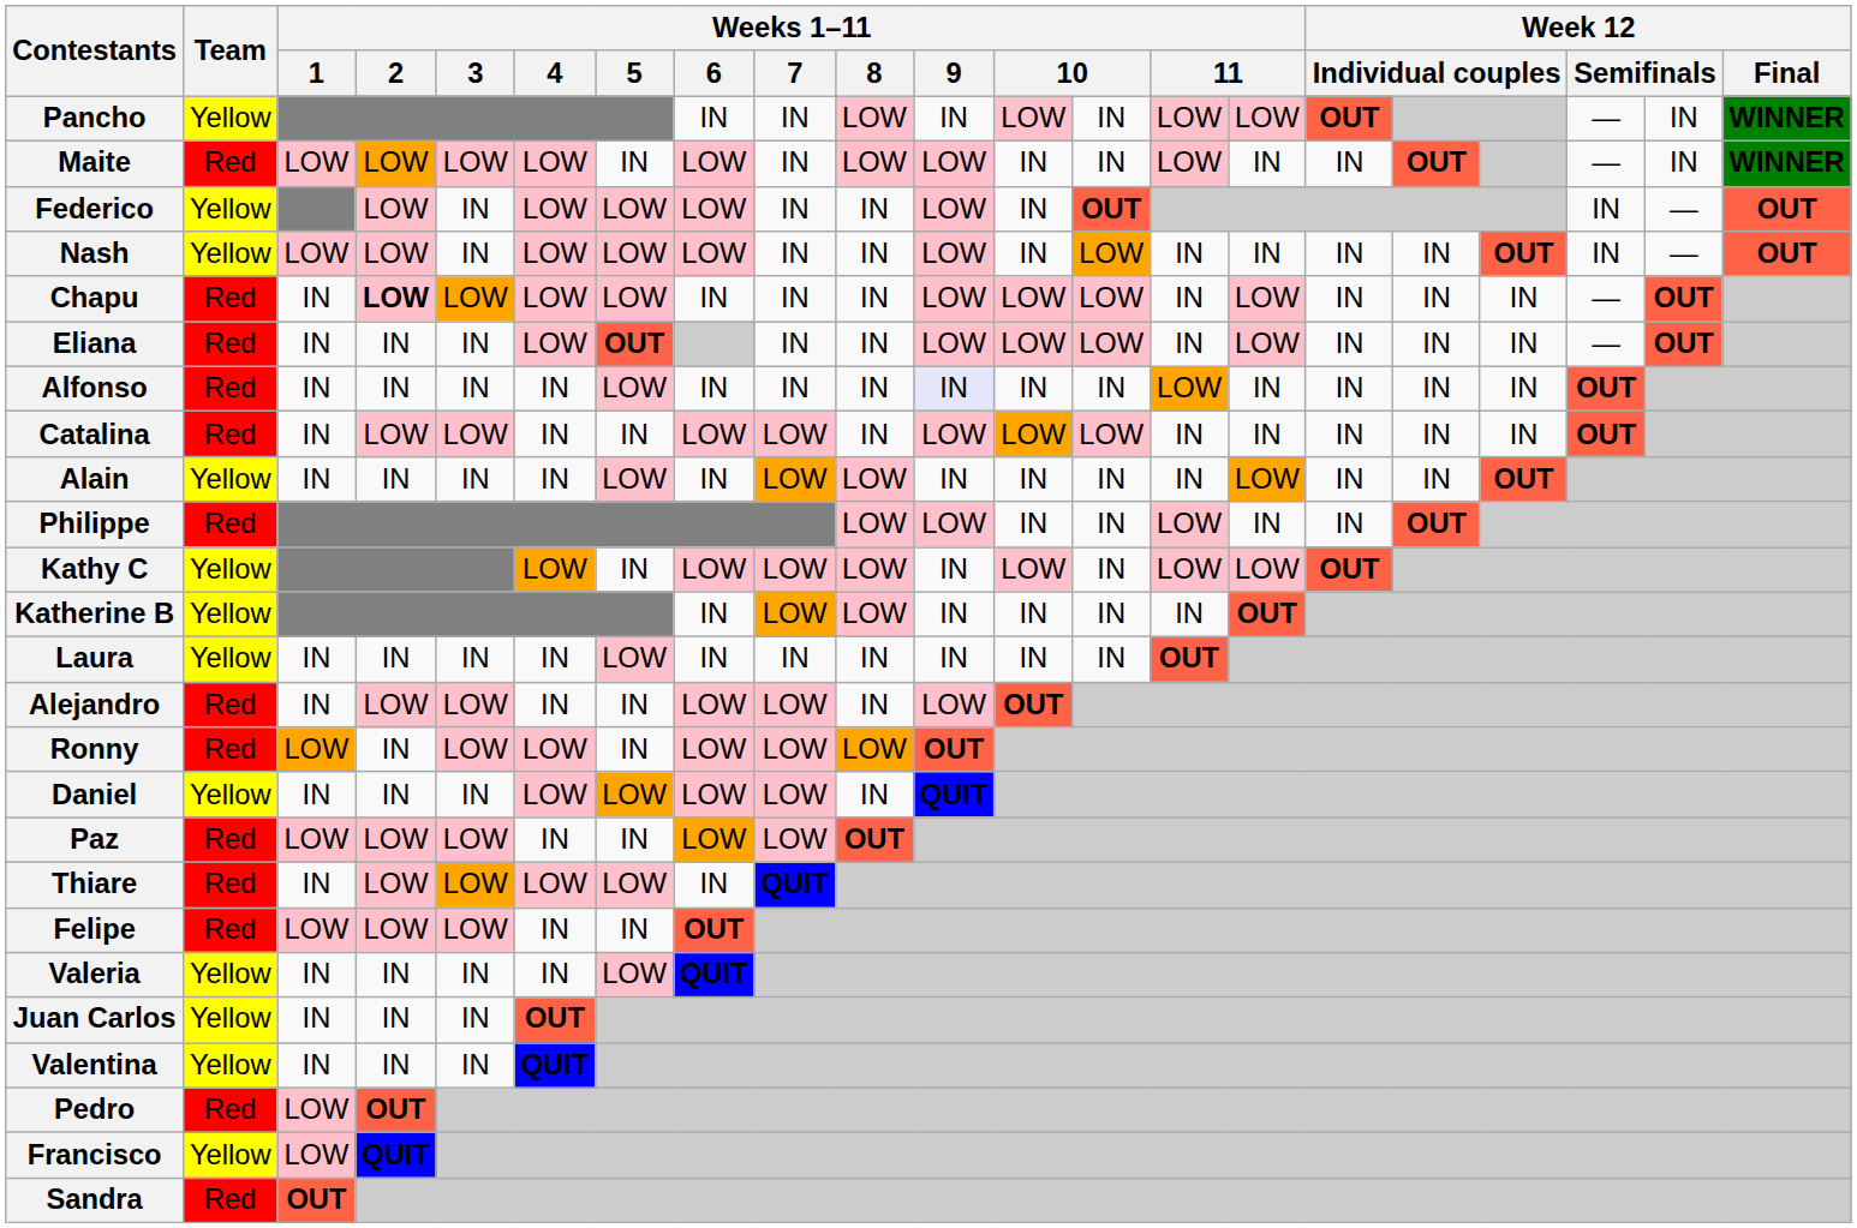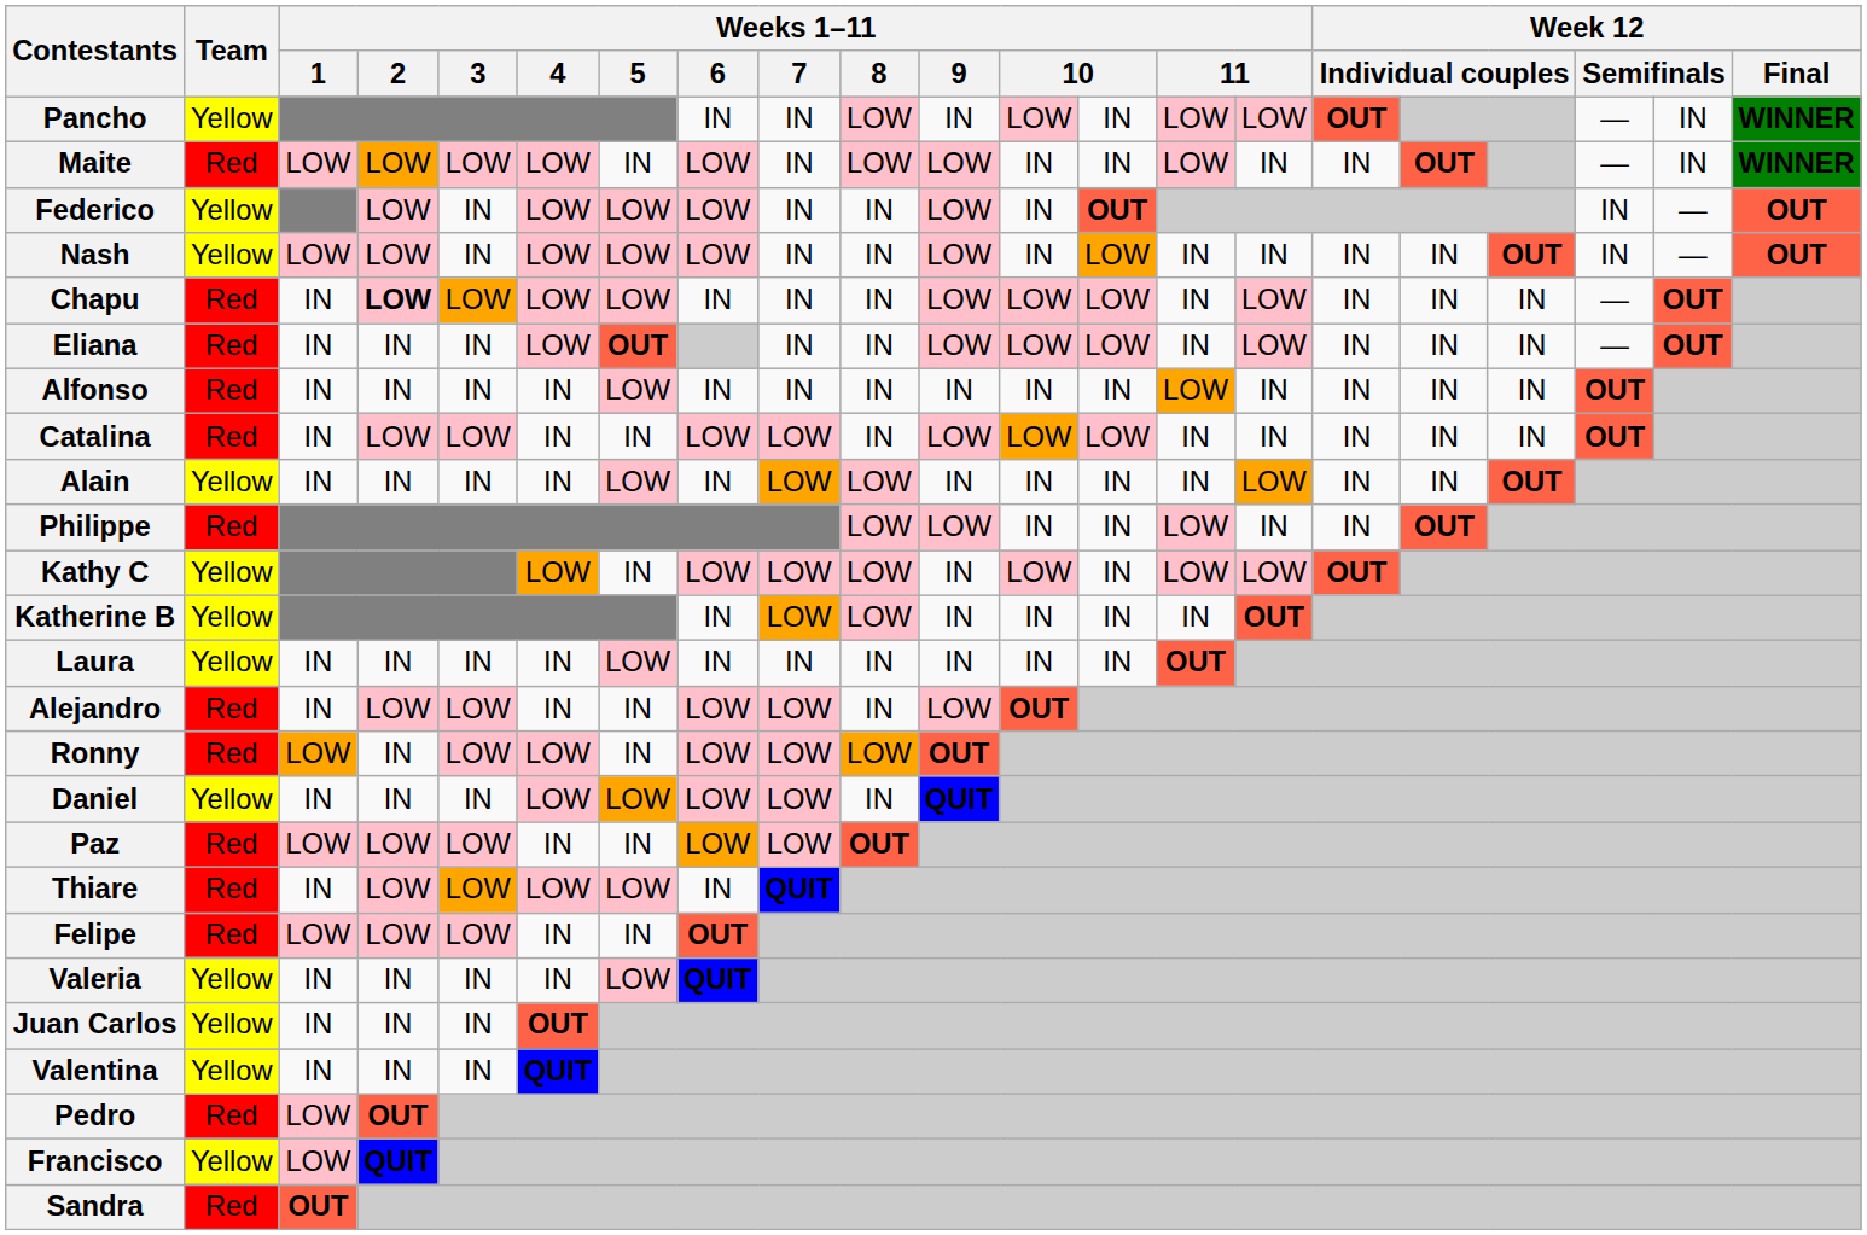Alfonso | Weeks 1–11 / 9: lavender background -> no background
